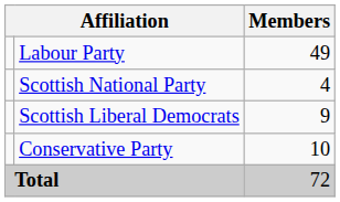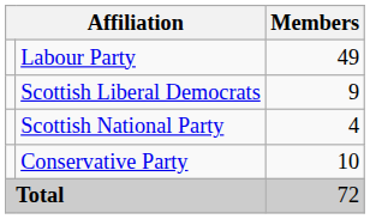rows swapped: Scottish Liberal Democrats <-> Scottish National Party
